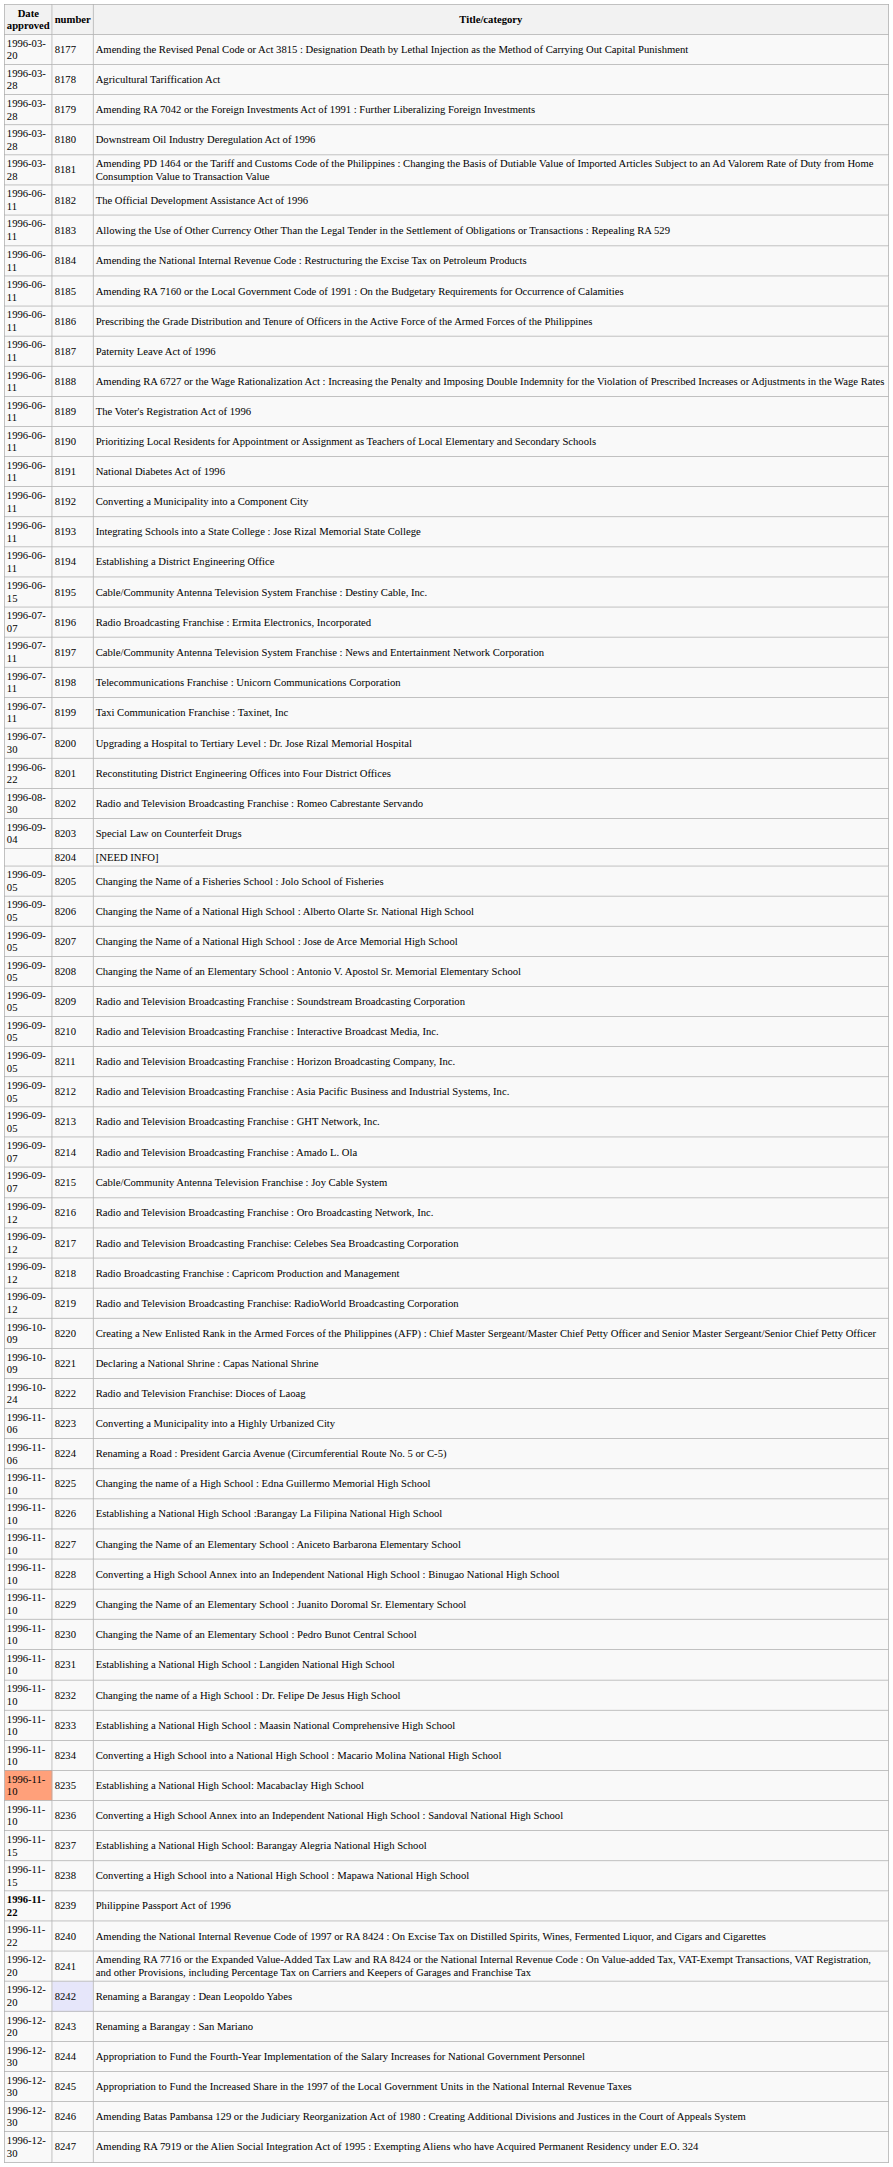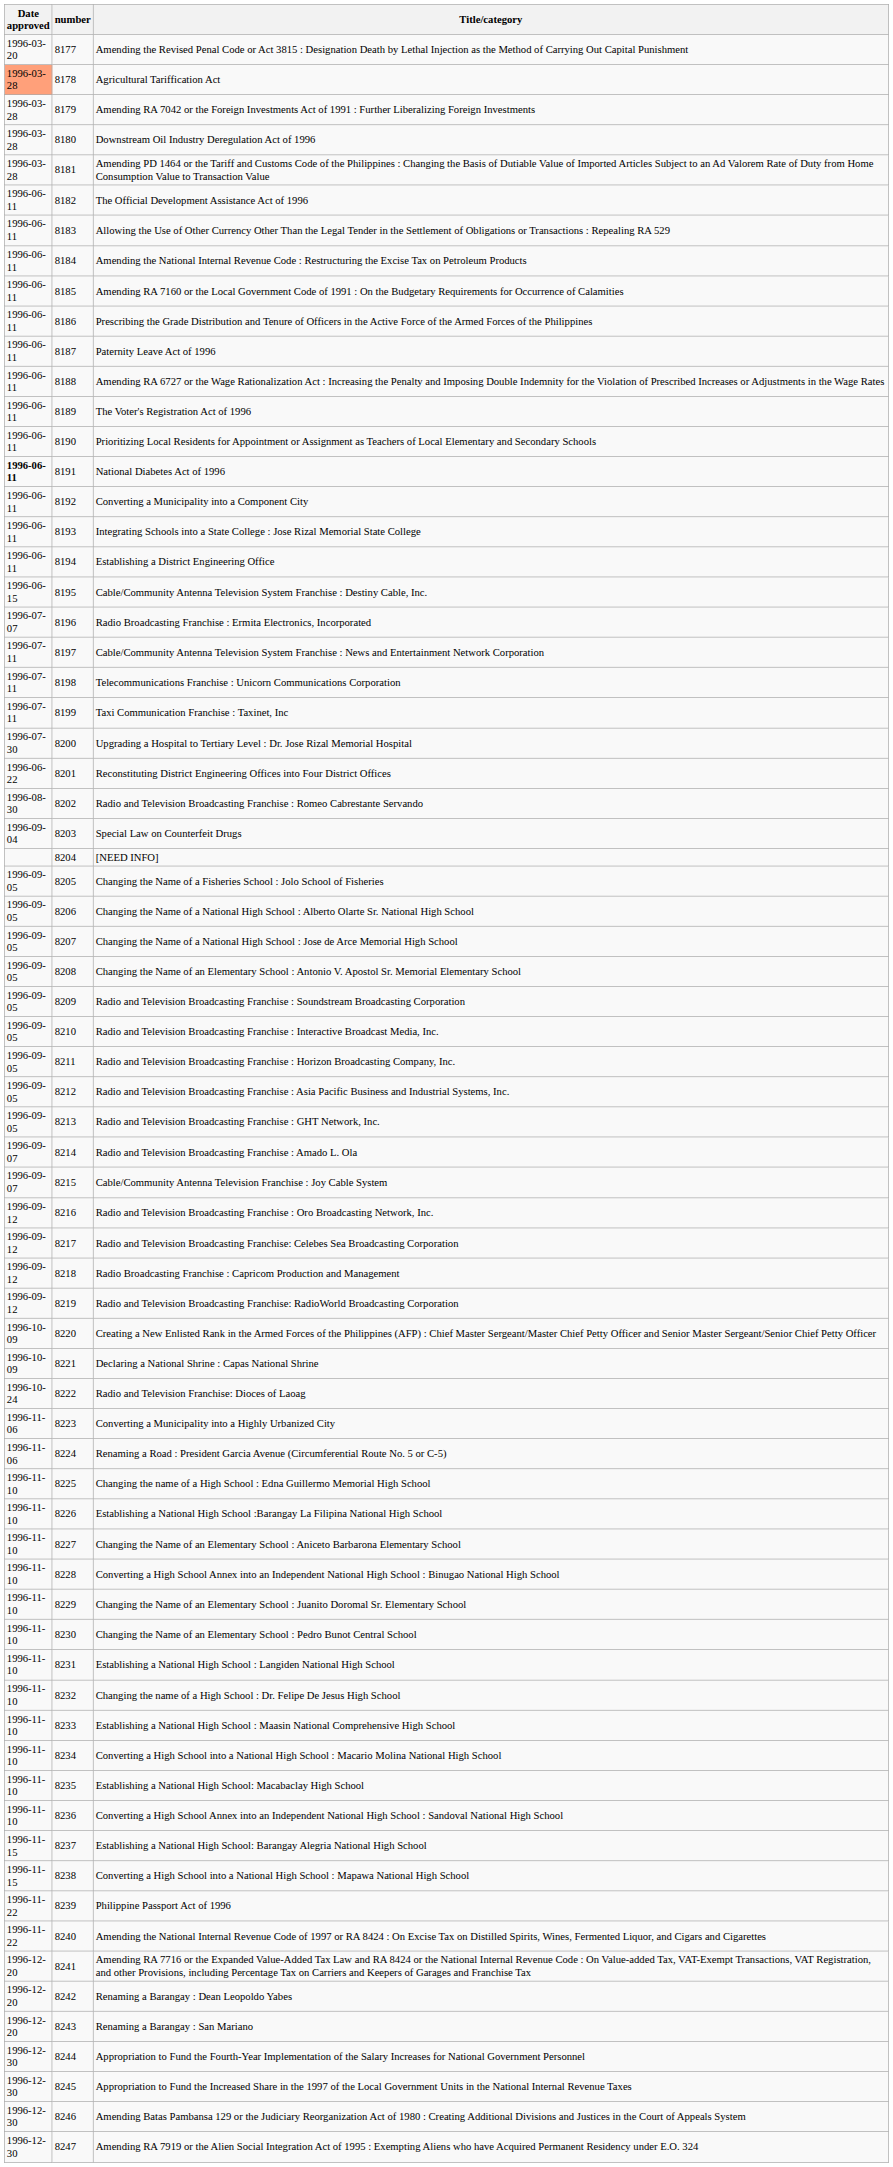Agricultural Tariffication Act | Date approved: no background -> lightsalmon background
National Diabetes Act of 1996 | Date approved: normal -> bold
Establishing a National High School: Macabaclay High School | Date approved: lightsalmon background -> no background
Philippine Passport Act of 1996 | Date approved: bold -> normal
Renaming a Barangay : Dean Leopoldo Yabes | number: lavender background -> no background
